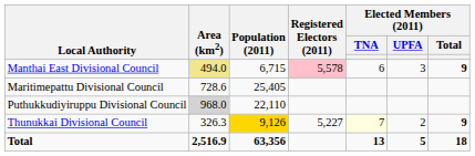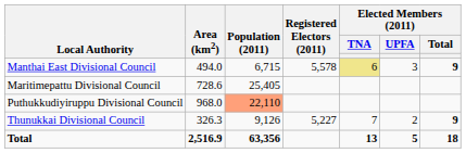Manthai East Divisional Council | Area (km2): khaki background -> no background
Manthai East Divisional Council | Registered Electors (2011): pink background -> no background
Manthai East Divisional Council | Elected Members (2011) / TNA: no background -> khaki background
Puthukkudiyiruppu Divisional Council | Area (km2): lightgrey background -> no background
Puthukkudiyiruppu Divisional Council | Population (2011): no background -> lightsalmon background
Thunukkai Divisional Council | Population (2011): gold background -> no background
Thunukkai Divisional Council | Elected Members (2011) / TNA: lightyellow background -> no background
